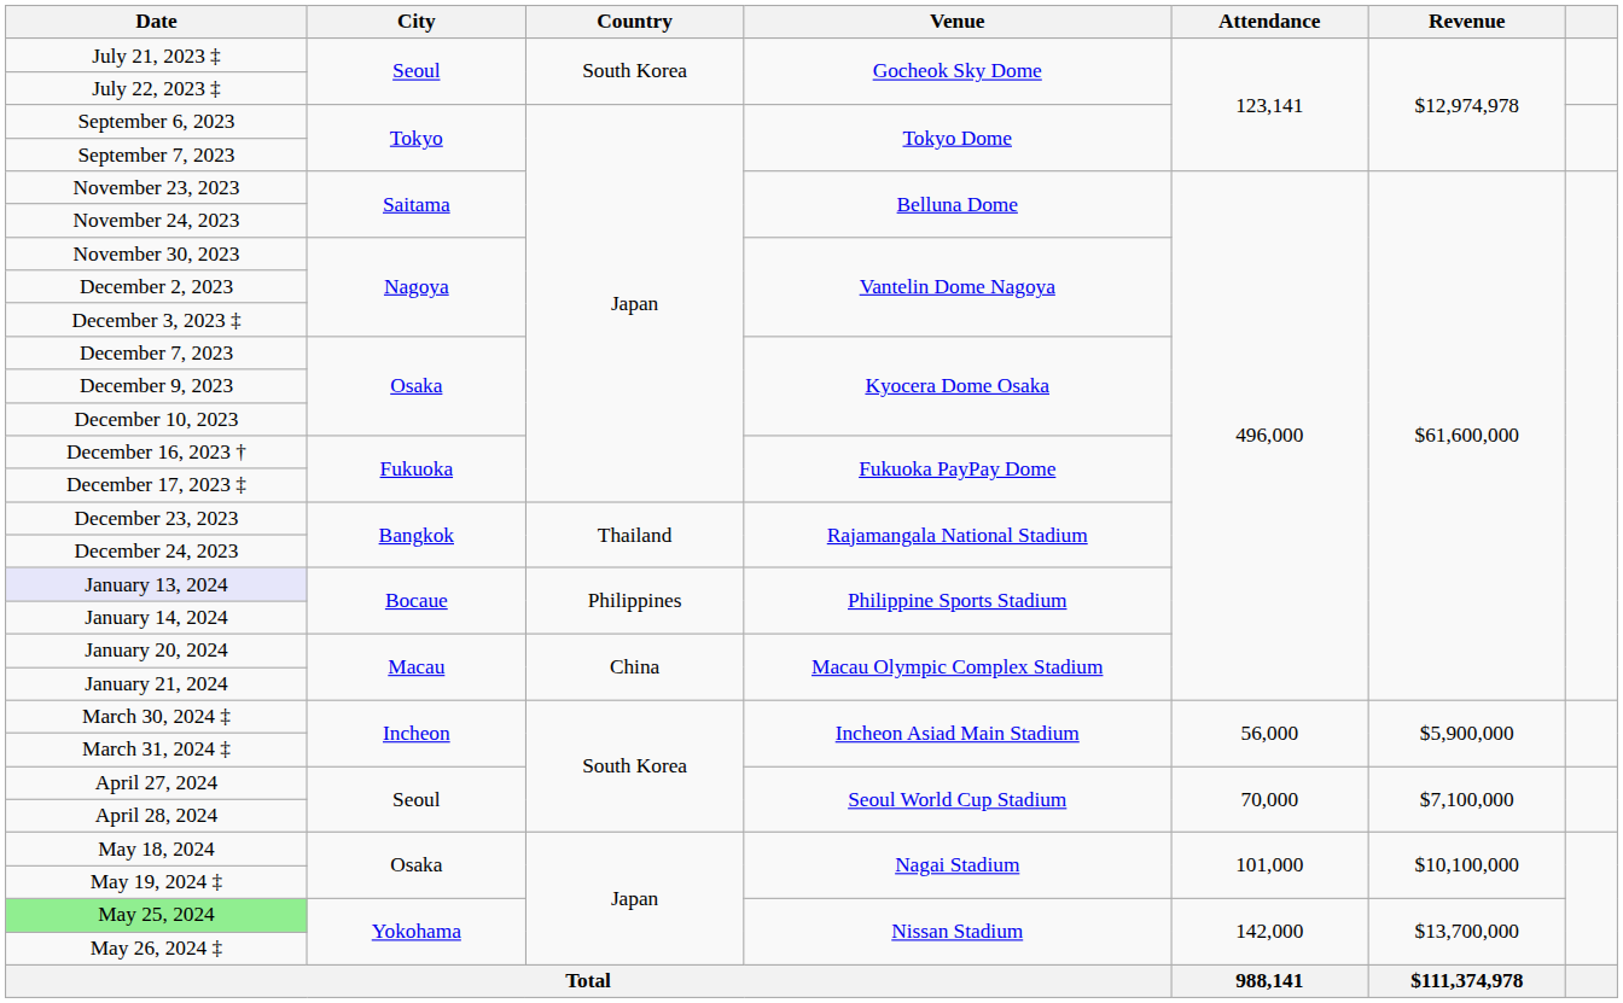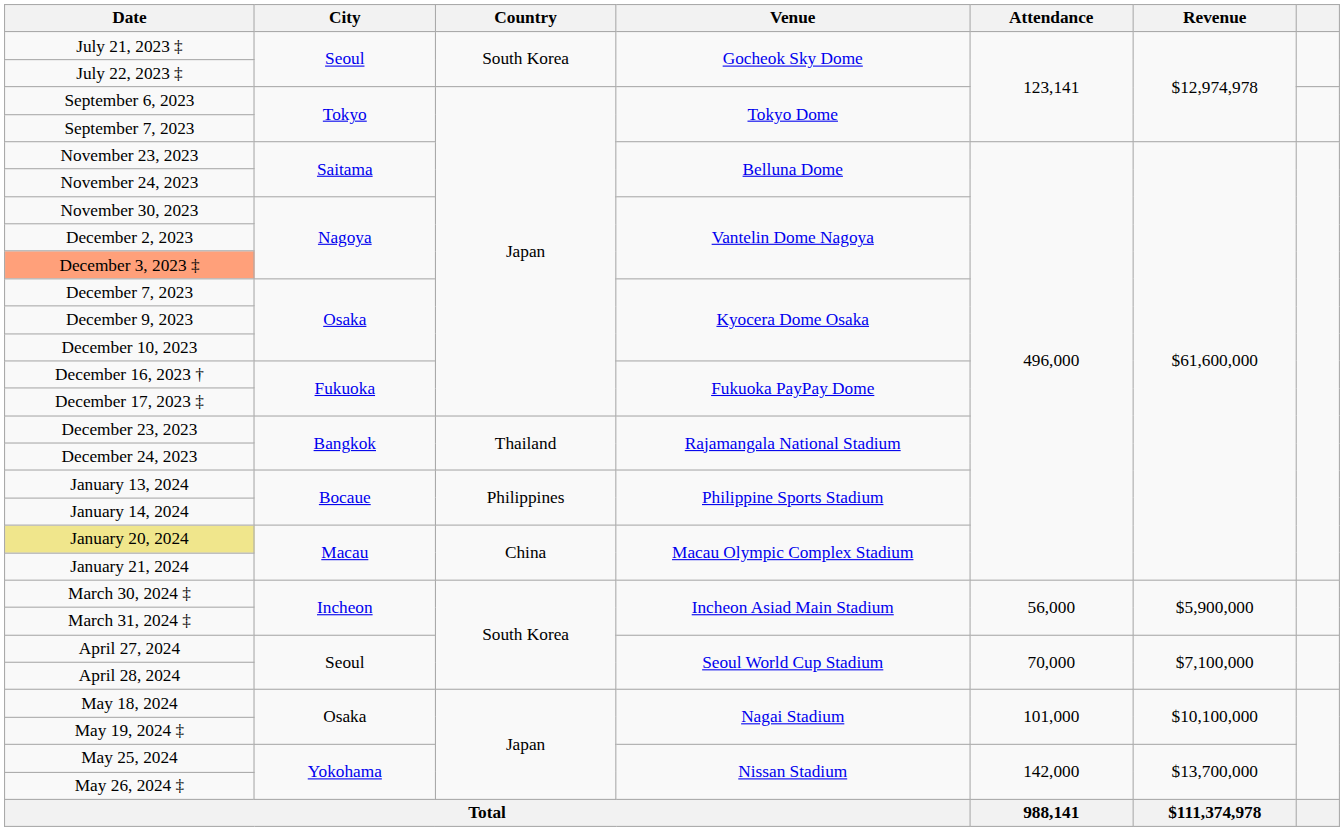December 3, 2023 ‡ | Date: no background -> lightsalmon background
January 13, 2024 | Date: lavender background -> no background
January 20, 2024 | Date: no background -> khaki background
May 25, 2024 | Date: lightgreen background -> no background
